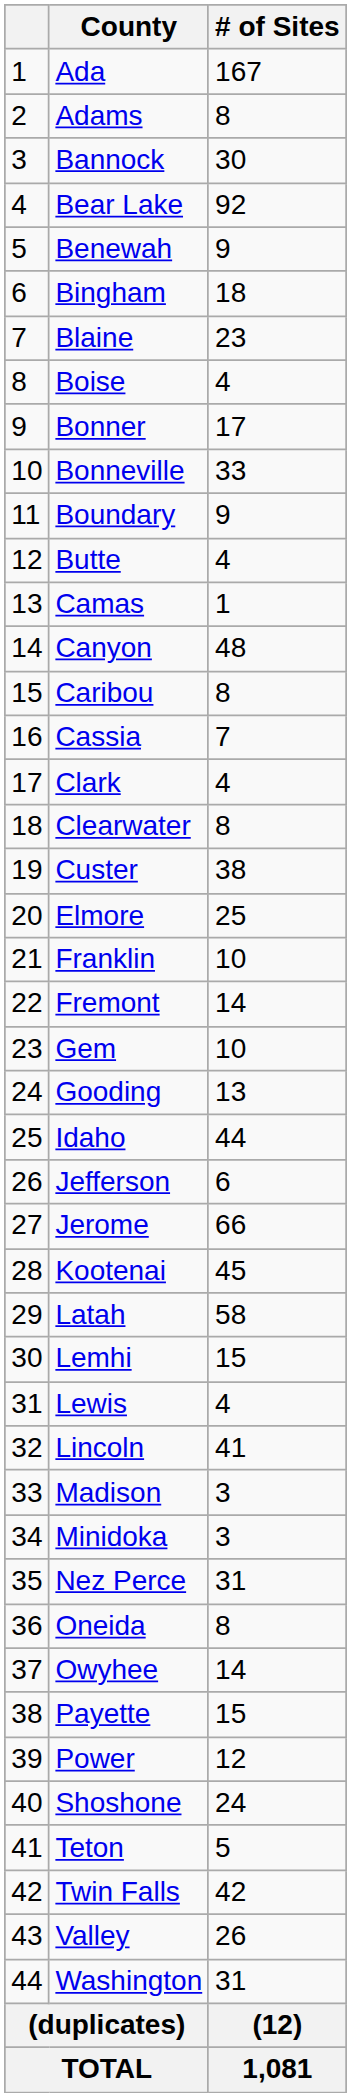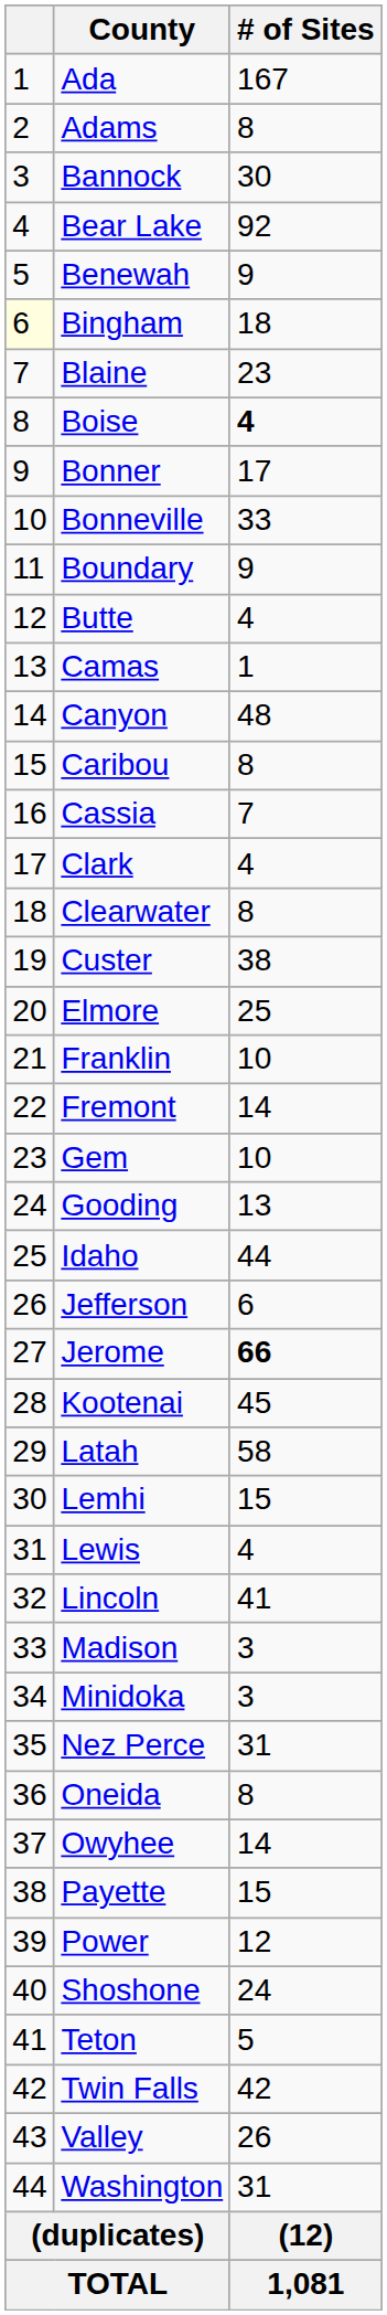Bingham | column 1: no background -> lightyellow background
Boise | # of Sites: normal -> bold
Jerome | # of Sites: normal -> bold
